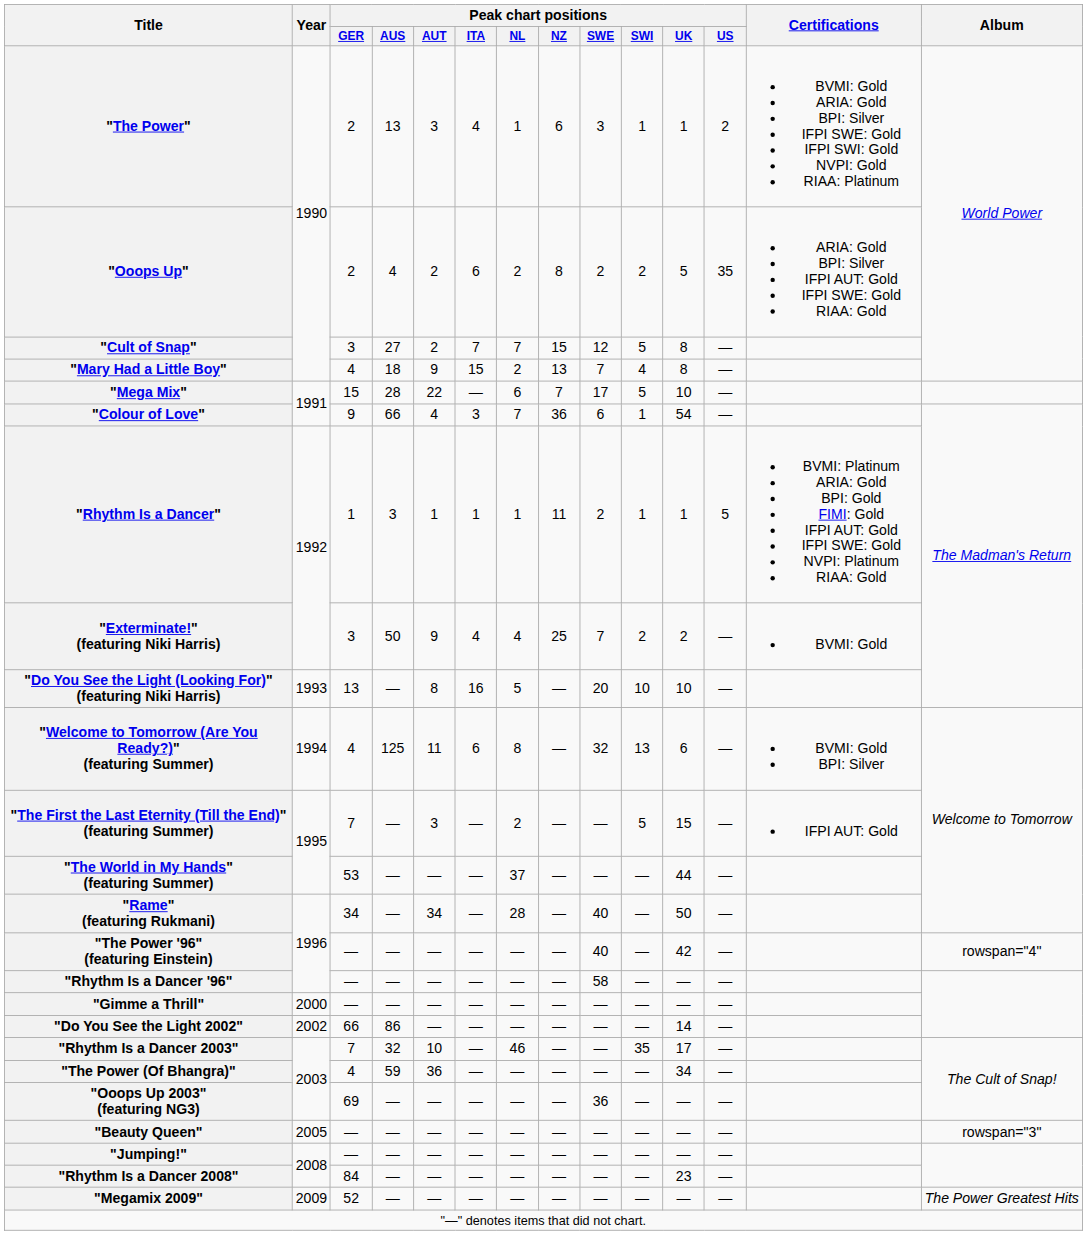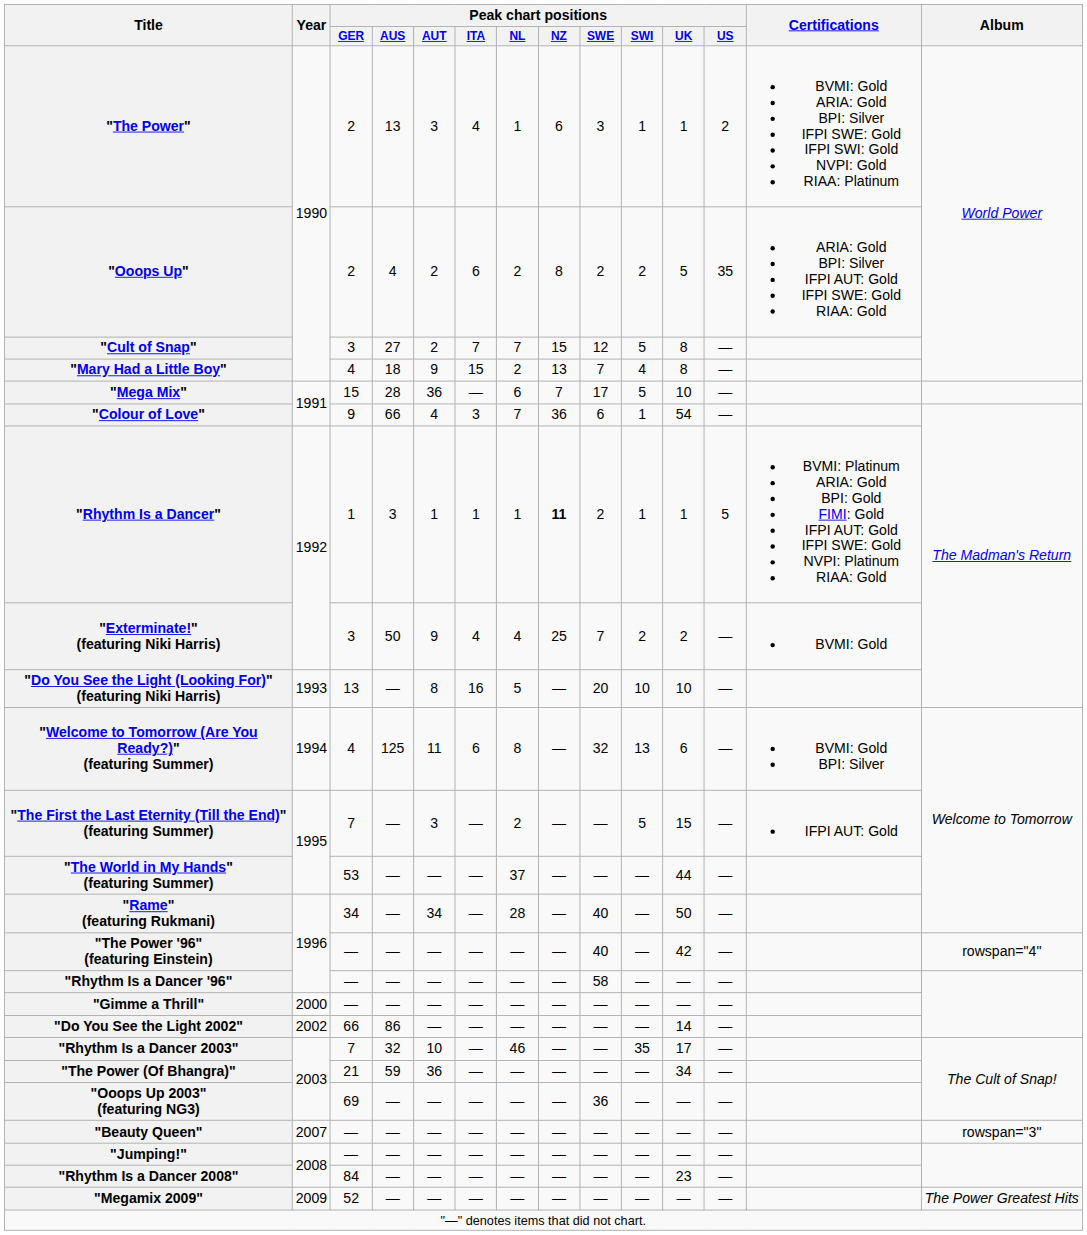"Mega Mix" | Peak chart positions / AUT: 22 -> 36
"Rhythm Is a Dancer" | Peak chart positions / NZ: normal -> bold
"The Power (Of Bhangra)" | Peak chart positions / GER: 4 -> 21
"Beauty Queen" | Year: 2005 -> 2007
